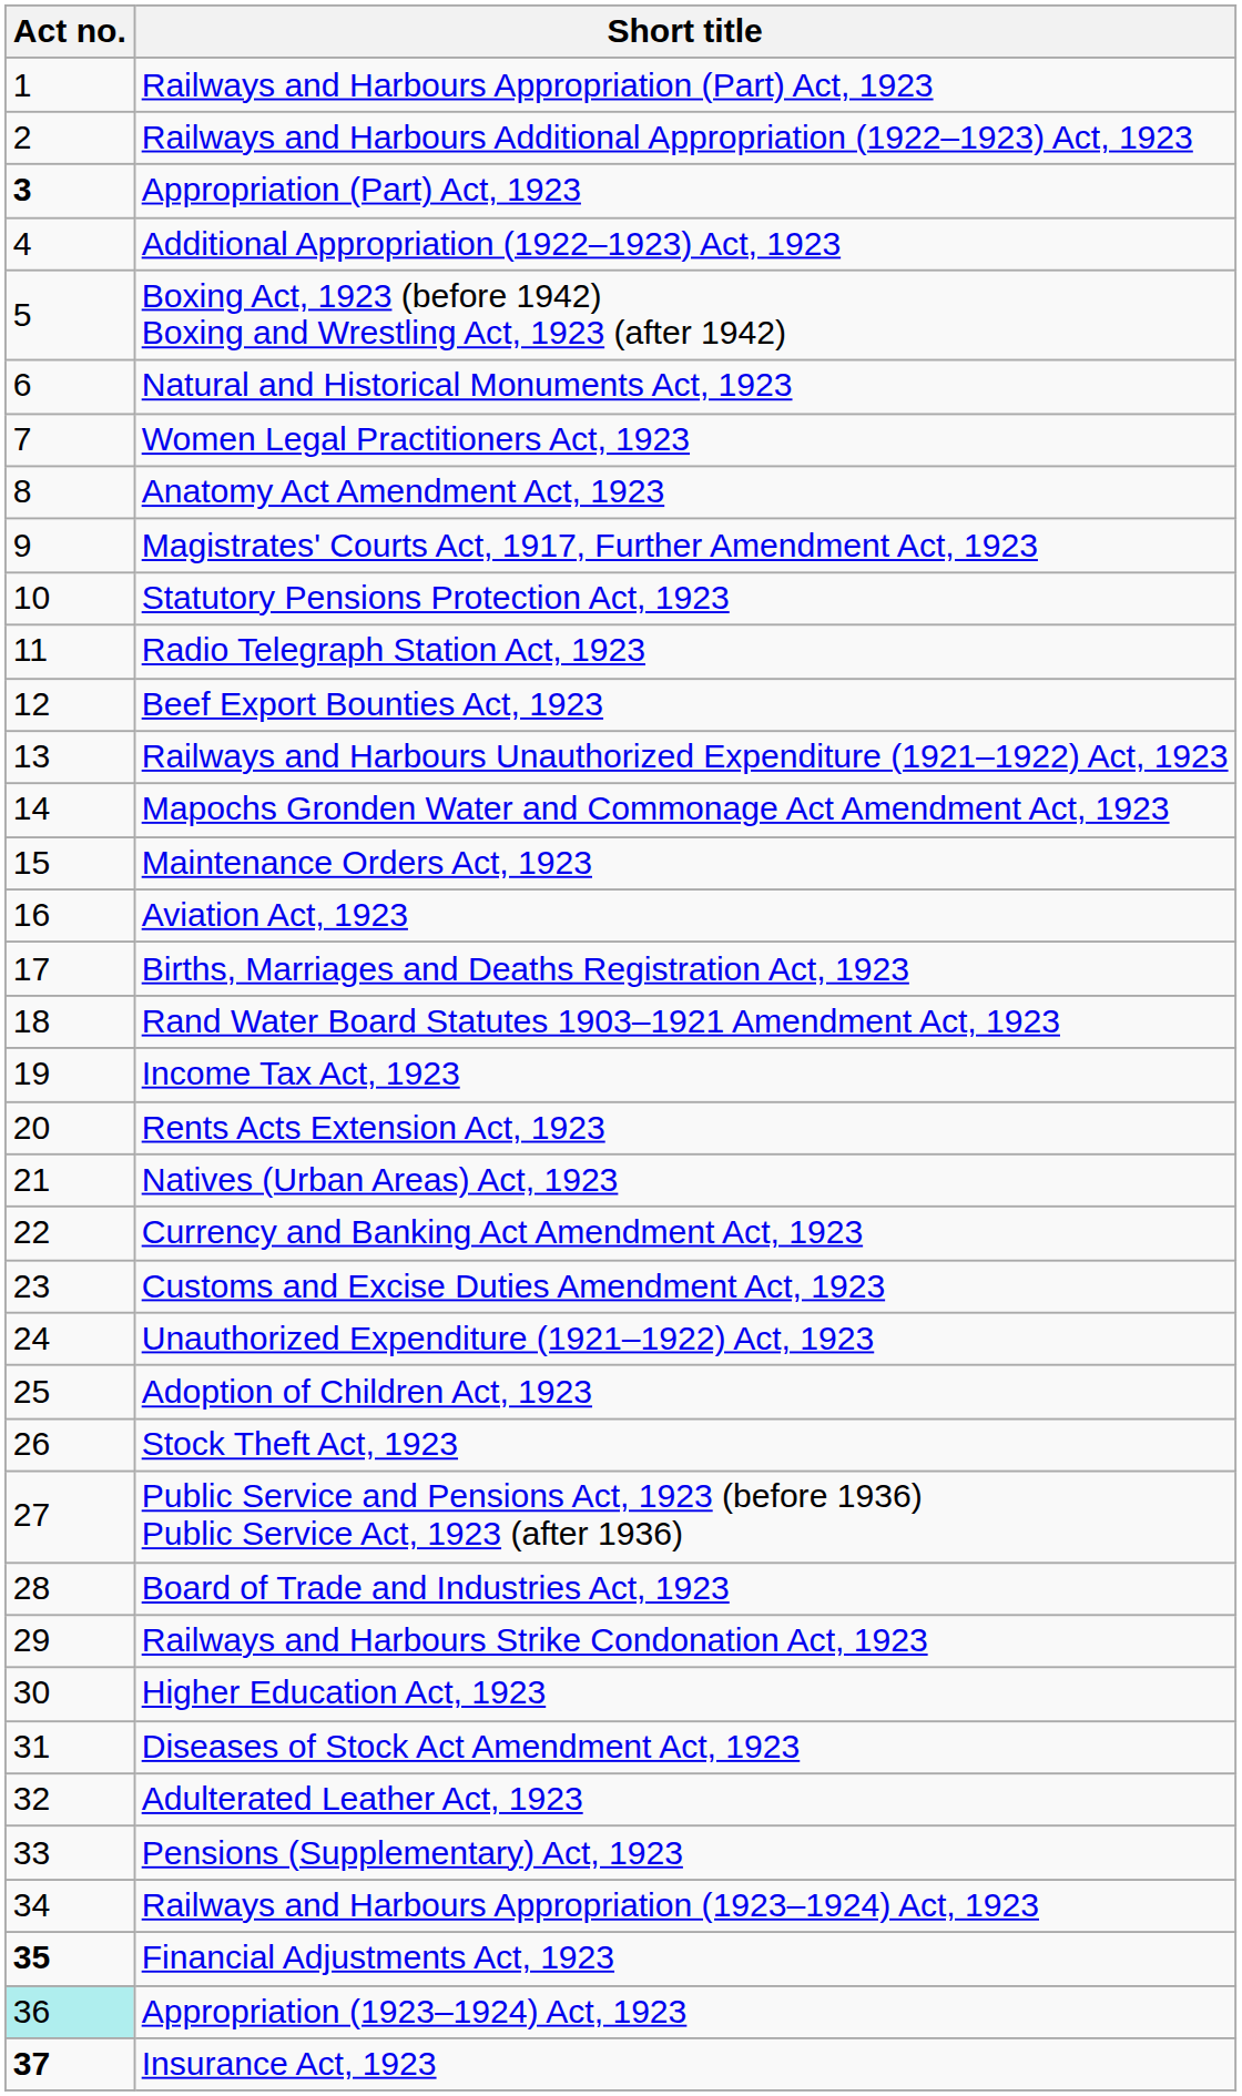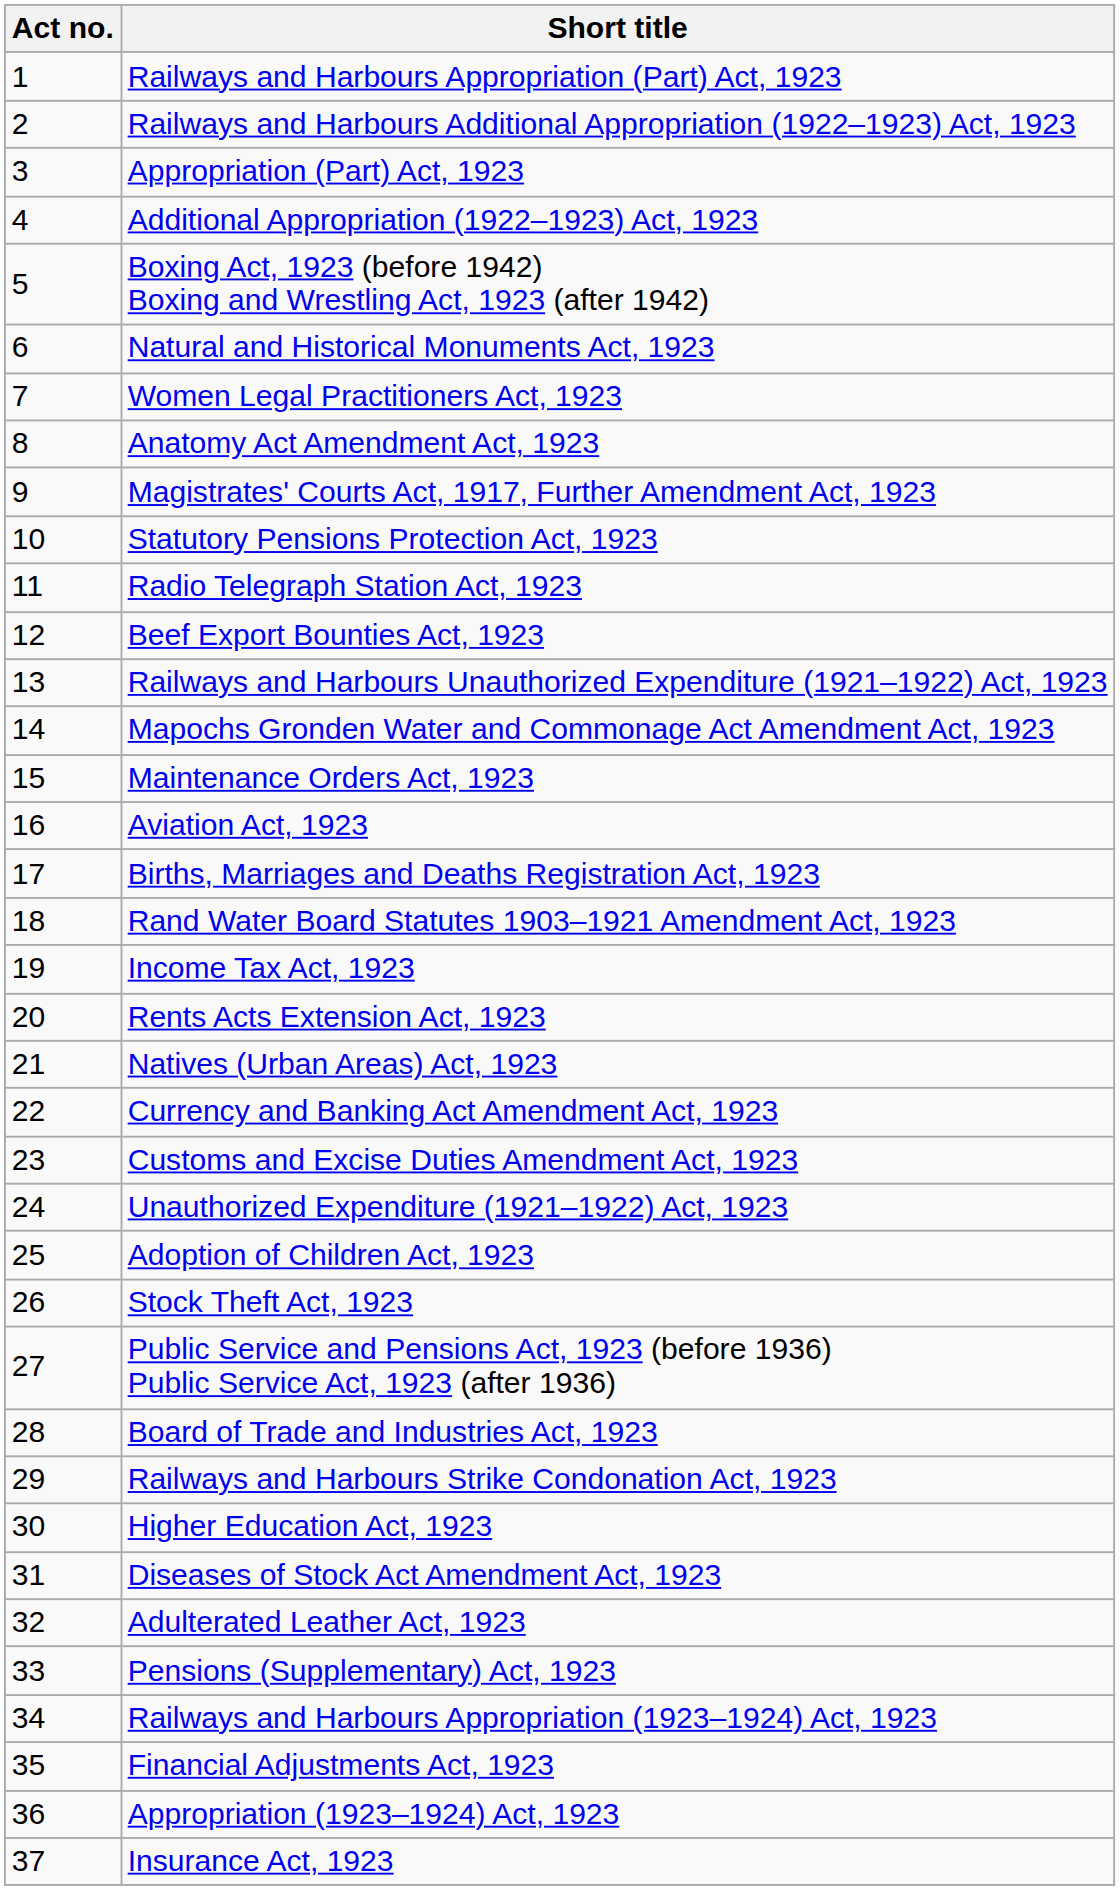Appropriation (Part) Act, 1923 | Act no.: bold -> normal
Financial Adjustments Act, 1923 | Act no.: bold -> normal
Appropriation (1923–1924) Act, 1923 | Act no.: paleturquoise background -> no background
Insurance Act, 1923 | Act no.: bold -> normal
